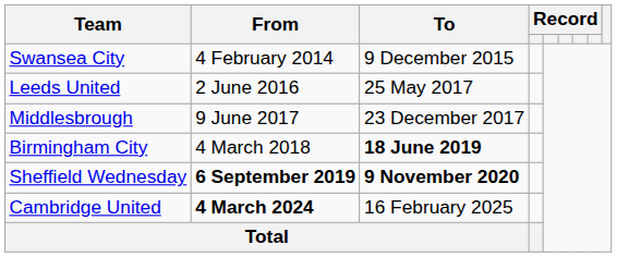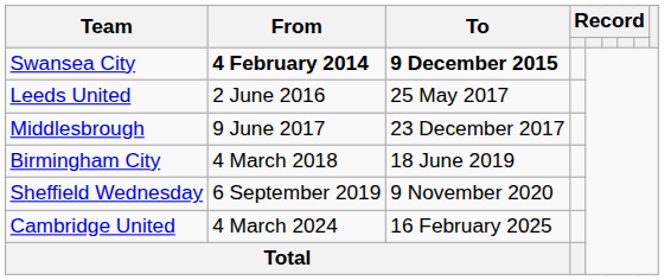Swansea City | From: normal -> bold
Swansea City | To: normal -> bold
Birmingham City | To: bold -> normal
Sheffield Wednesday | From: bold -> normal
Sheffield Wednesday | To: bold -> normal
Cambridge United | From: bold -> normal
